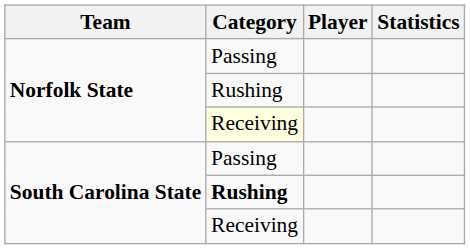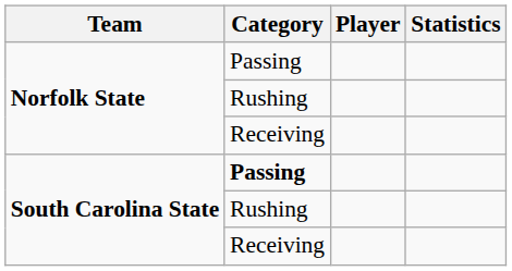Norfolk State / Receiving | Category: lightyellow background -> no background
South Carolina State / Passing | Category: normal -> bold
South Carolina State / Rushing | Category: bold -> normal
